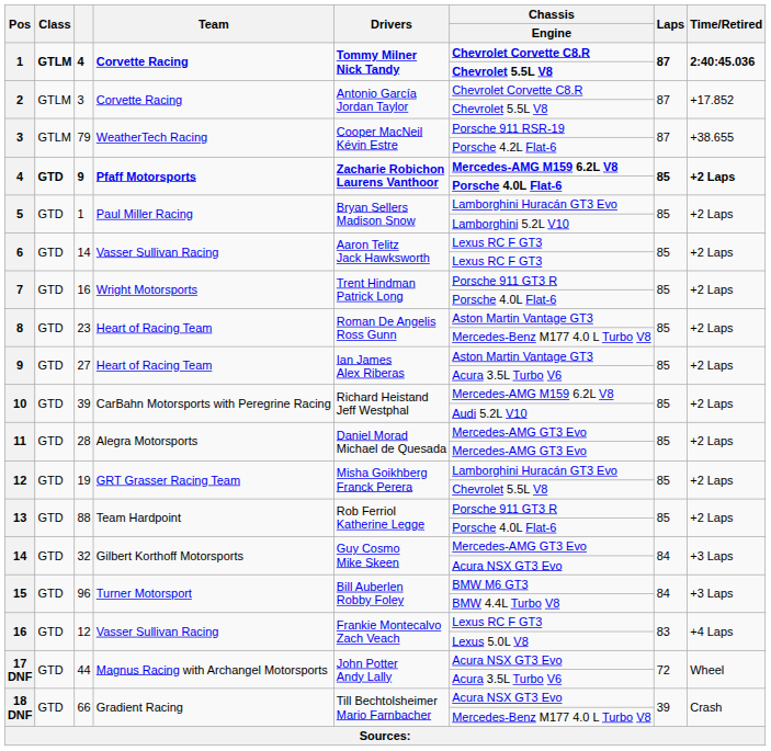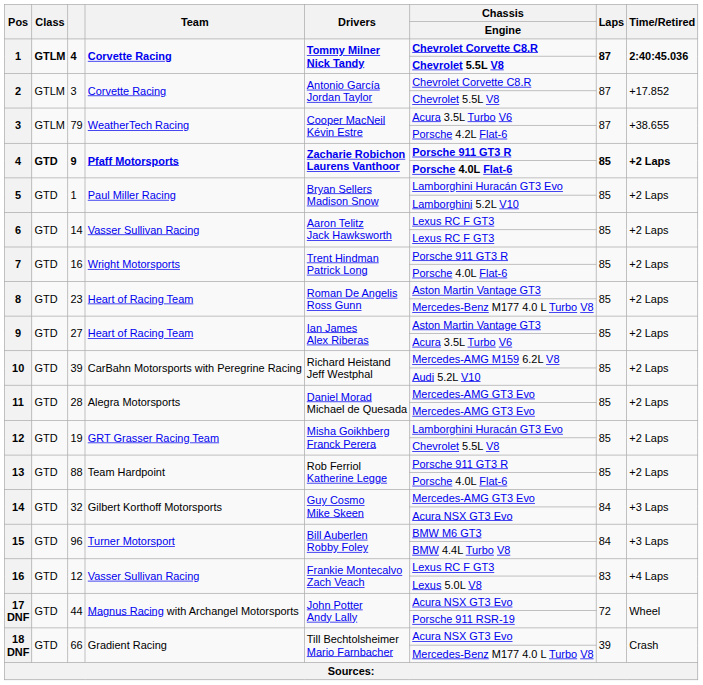row 7 | Chassis / Engine: Porsche 911 RSR-19 -> Acura 3.5L Turbo V6
row 9 | Chassis / Engine: Mercedes-AMG M159 6.2L V8 -> Porsche 911 GT3 R
row 36 | Chassis / Engine: Acura 3.5L Turbo V6 -> Porsche 911 RSR-19
